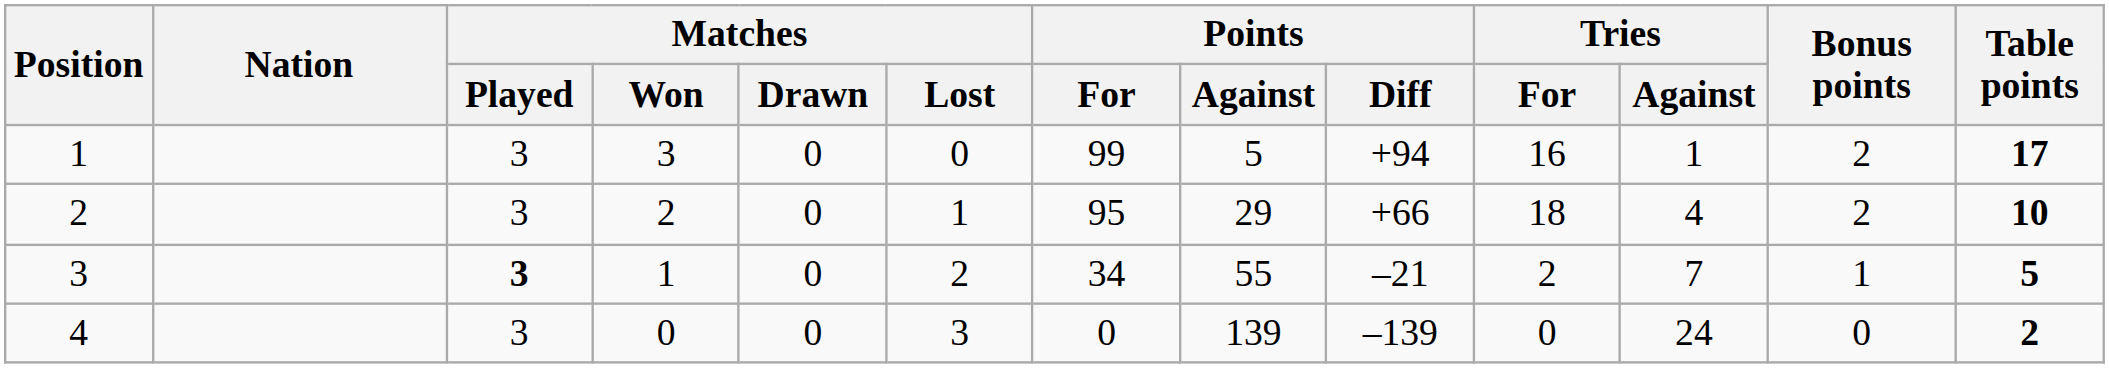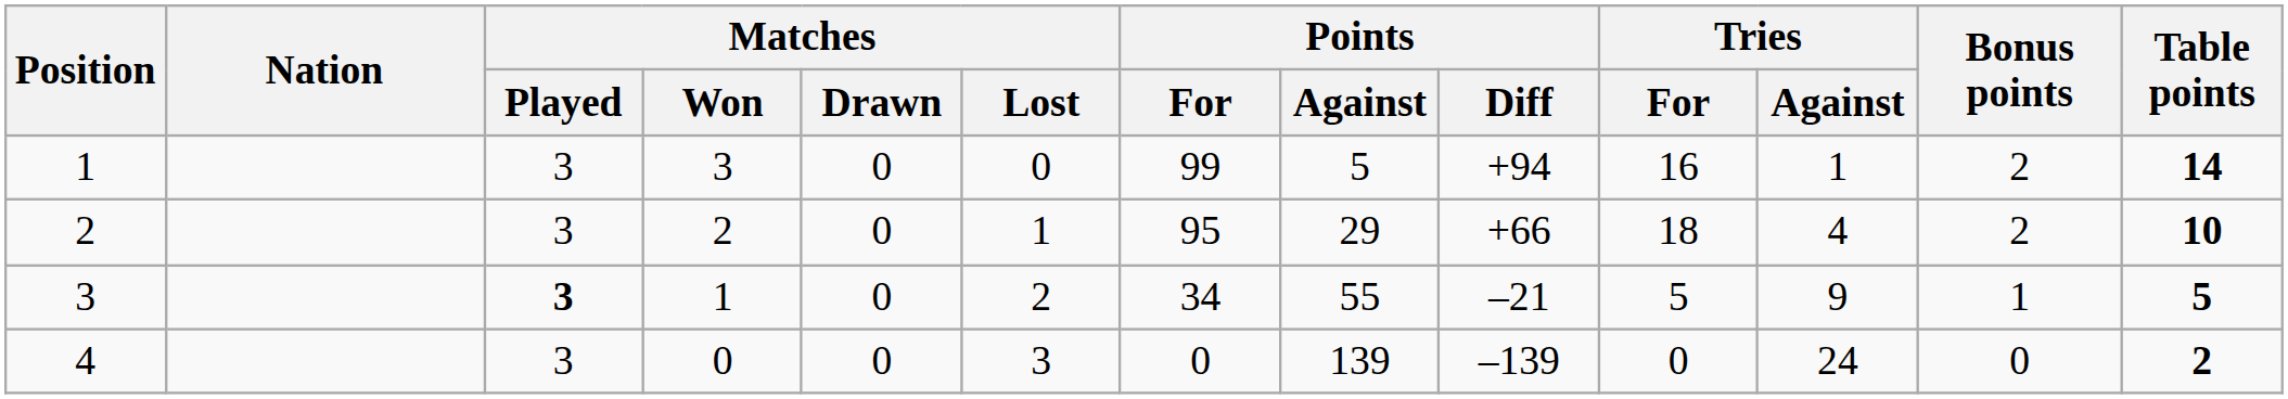row 3 | Table points: 17 -> 14
row 5 | Tries / For: 2 -> 5
row 5 | Tries / Against: 7 -> 9
